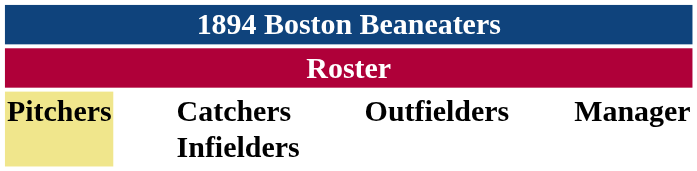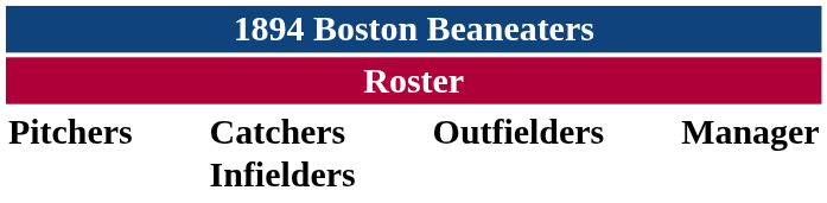Pitchers | column 1: khaki background -> no background
